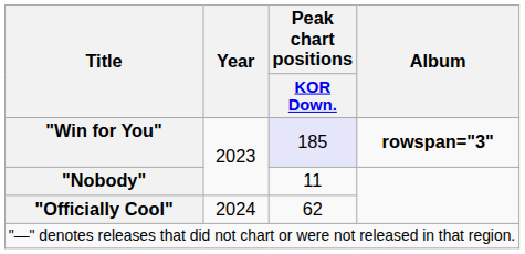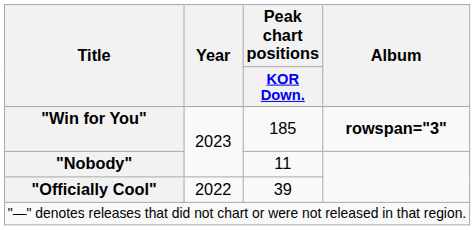"Win for You" | Peak chart positions / KOR Down.: lavender background -> no background
"Officially Cool" | Year: 2024 -> 2022
"Officially Cool" | Peak chart positions / KOR Down.: 62 -> 39
